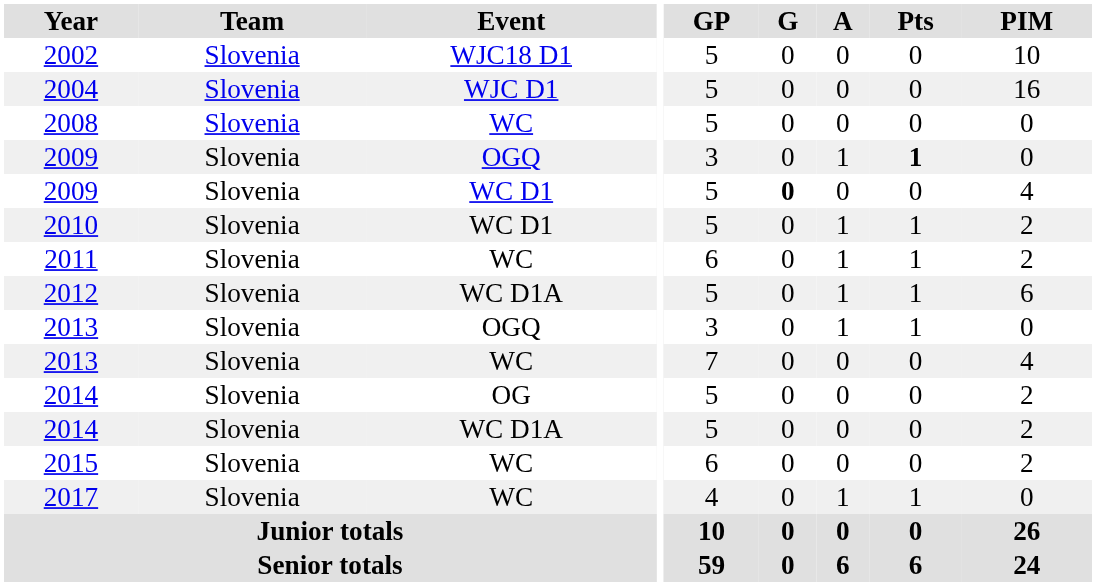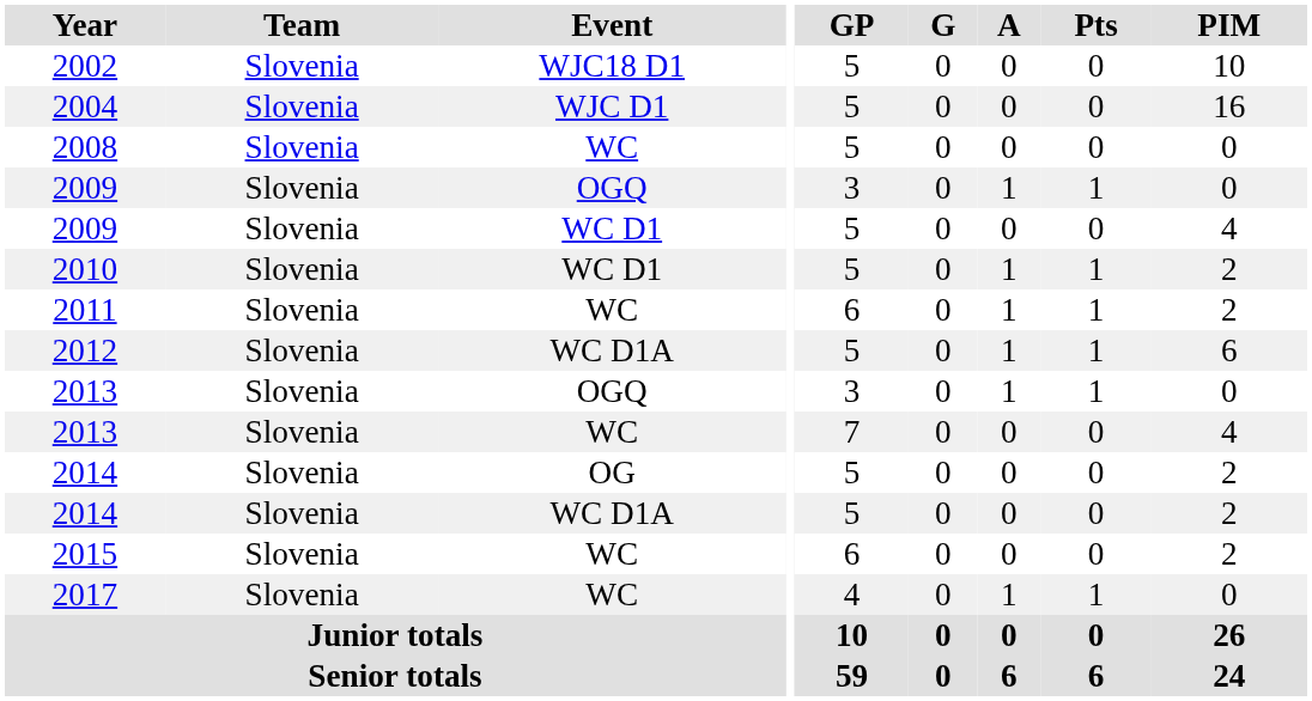2009 / OGQ | Pts: bold -> normal
2009 / WC D1 | G: bold -> normal
